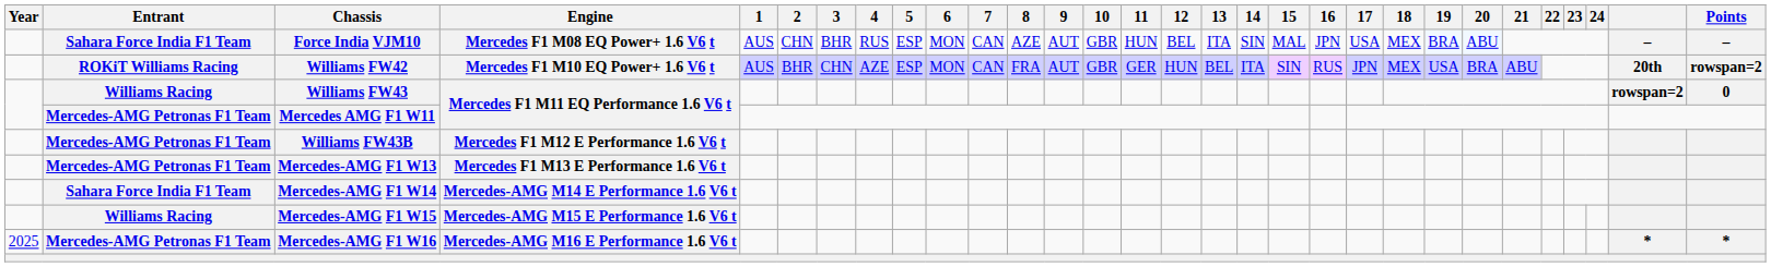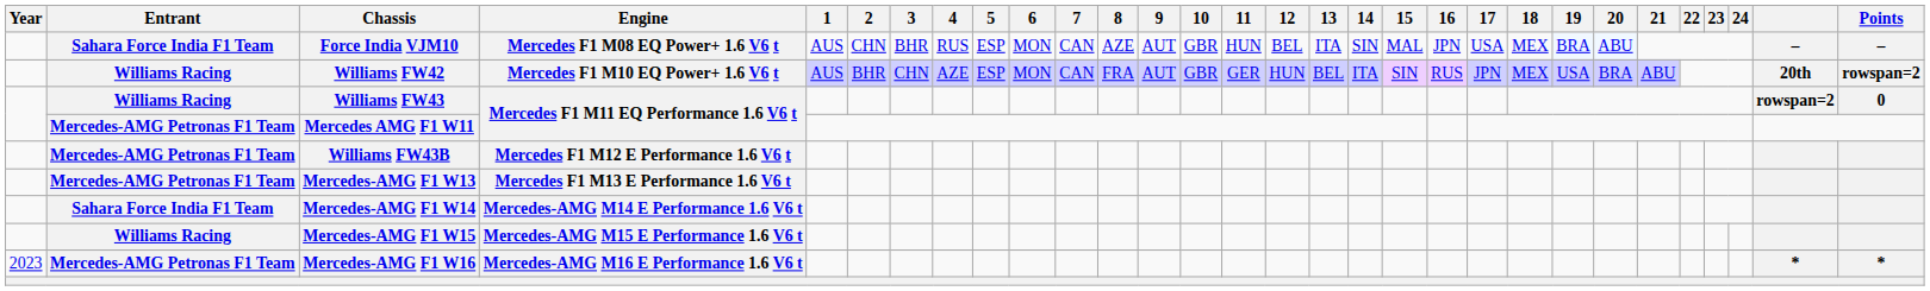Williams FW42 | Entrant: ROKiT Williams Racing -> Williams Racing
Mercedes-AMG F1 W16 | Year: 2025 -> 2023
